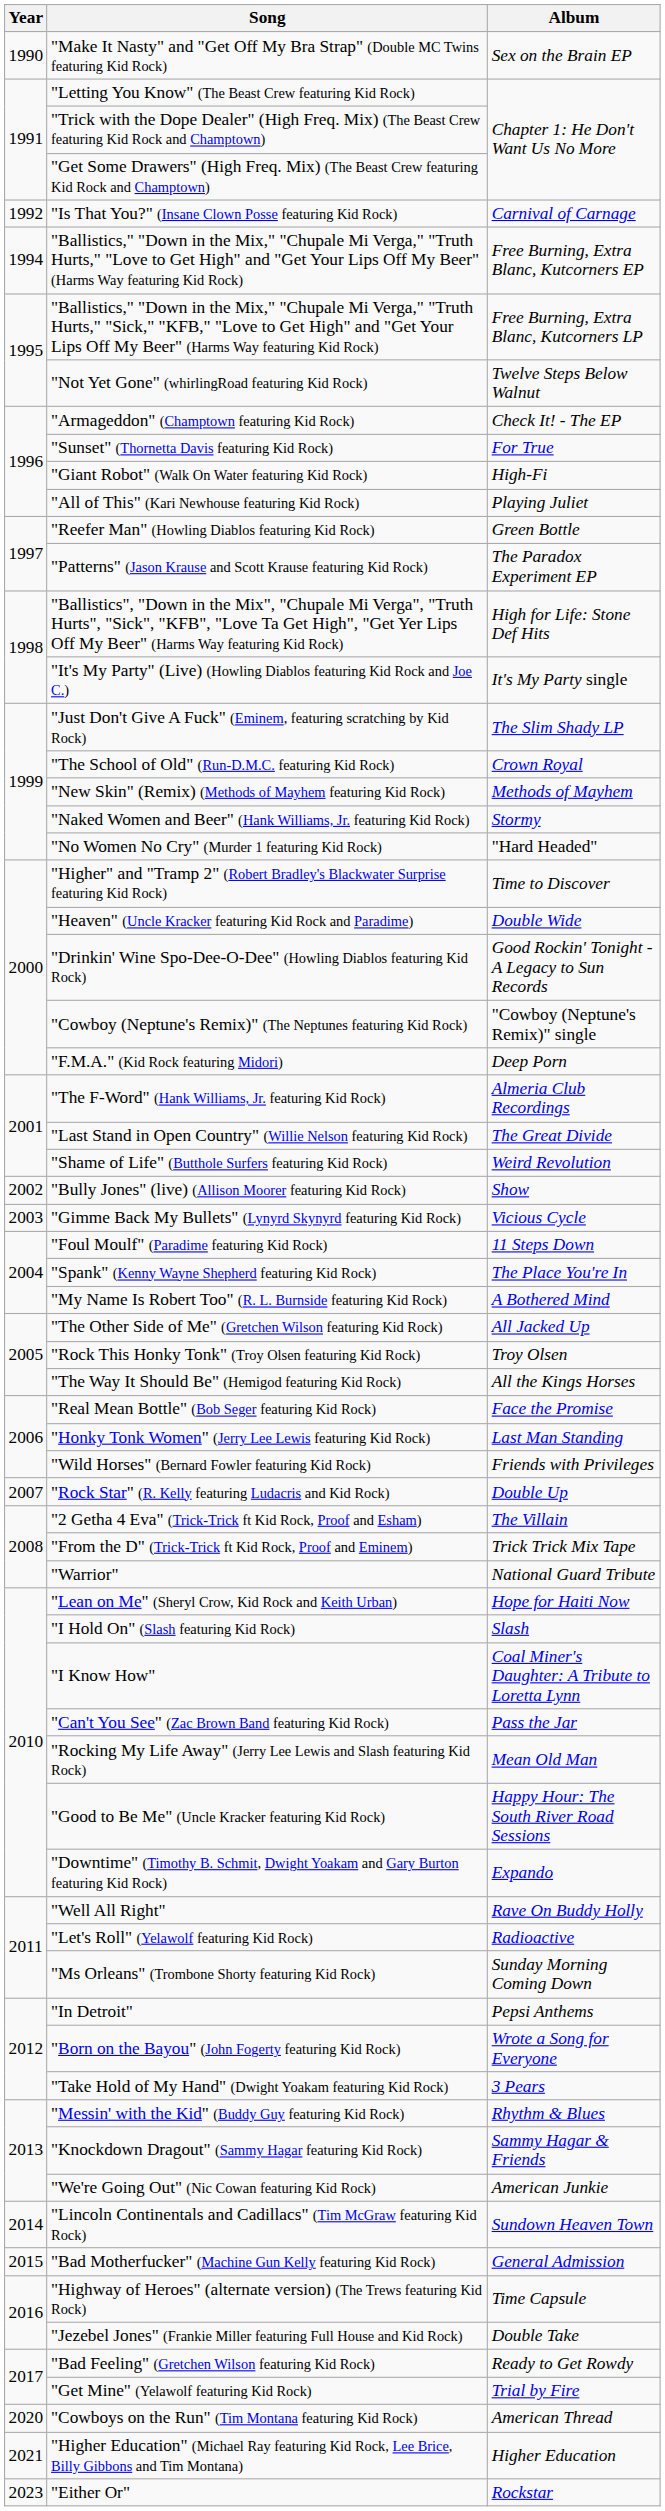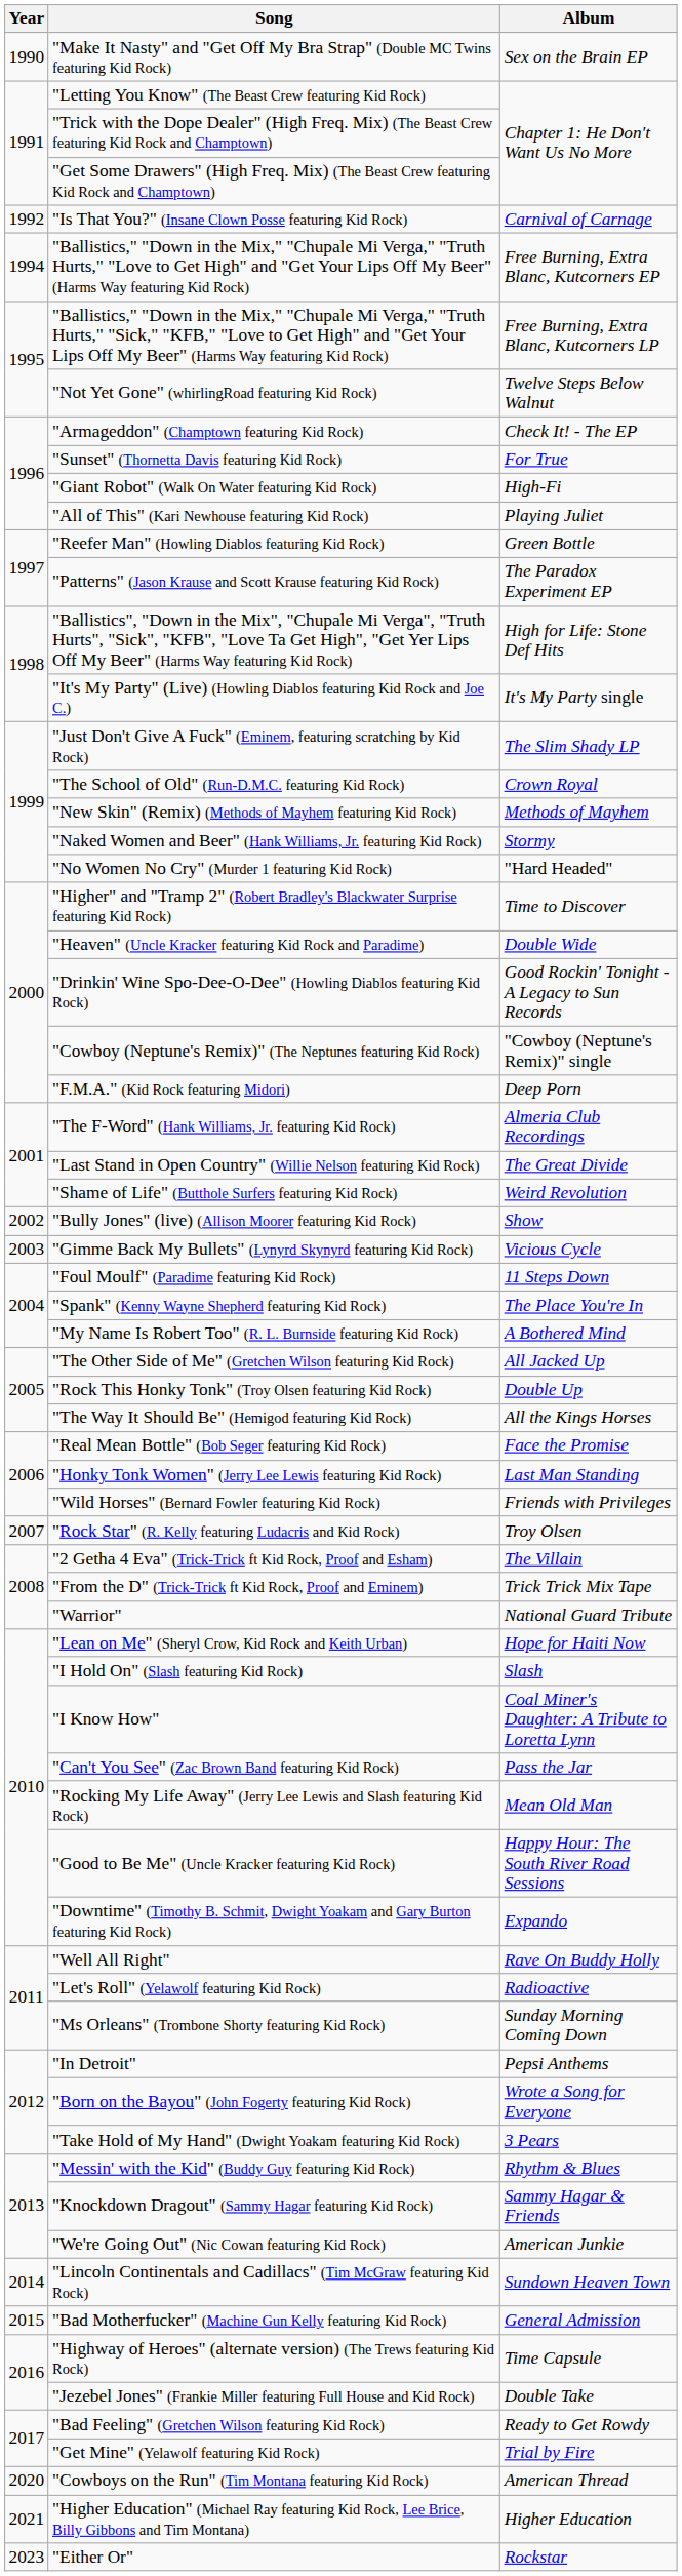"Rock This Honky Tonk" (Troy Olsen featuring Kid Rock) | Album: Troy Olsen -> Double Up
"Rock Star" (R. Kelly featuring Ludacris and Kid Rock) | Album: Double Up -> Troy Olsen
